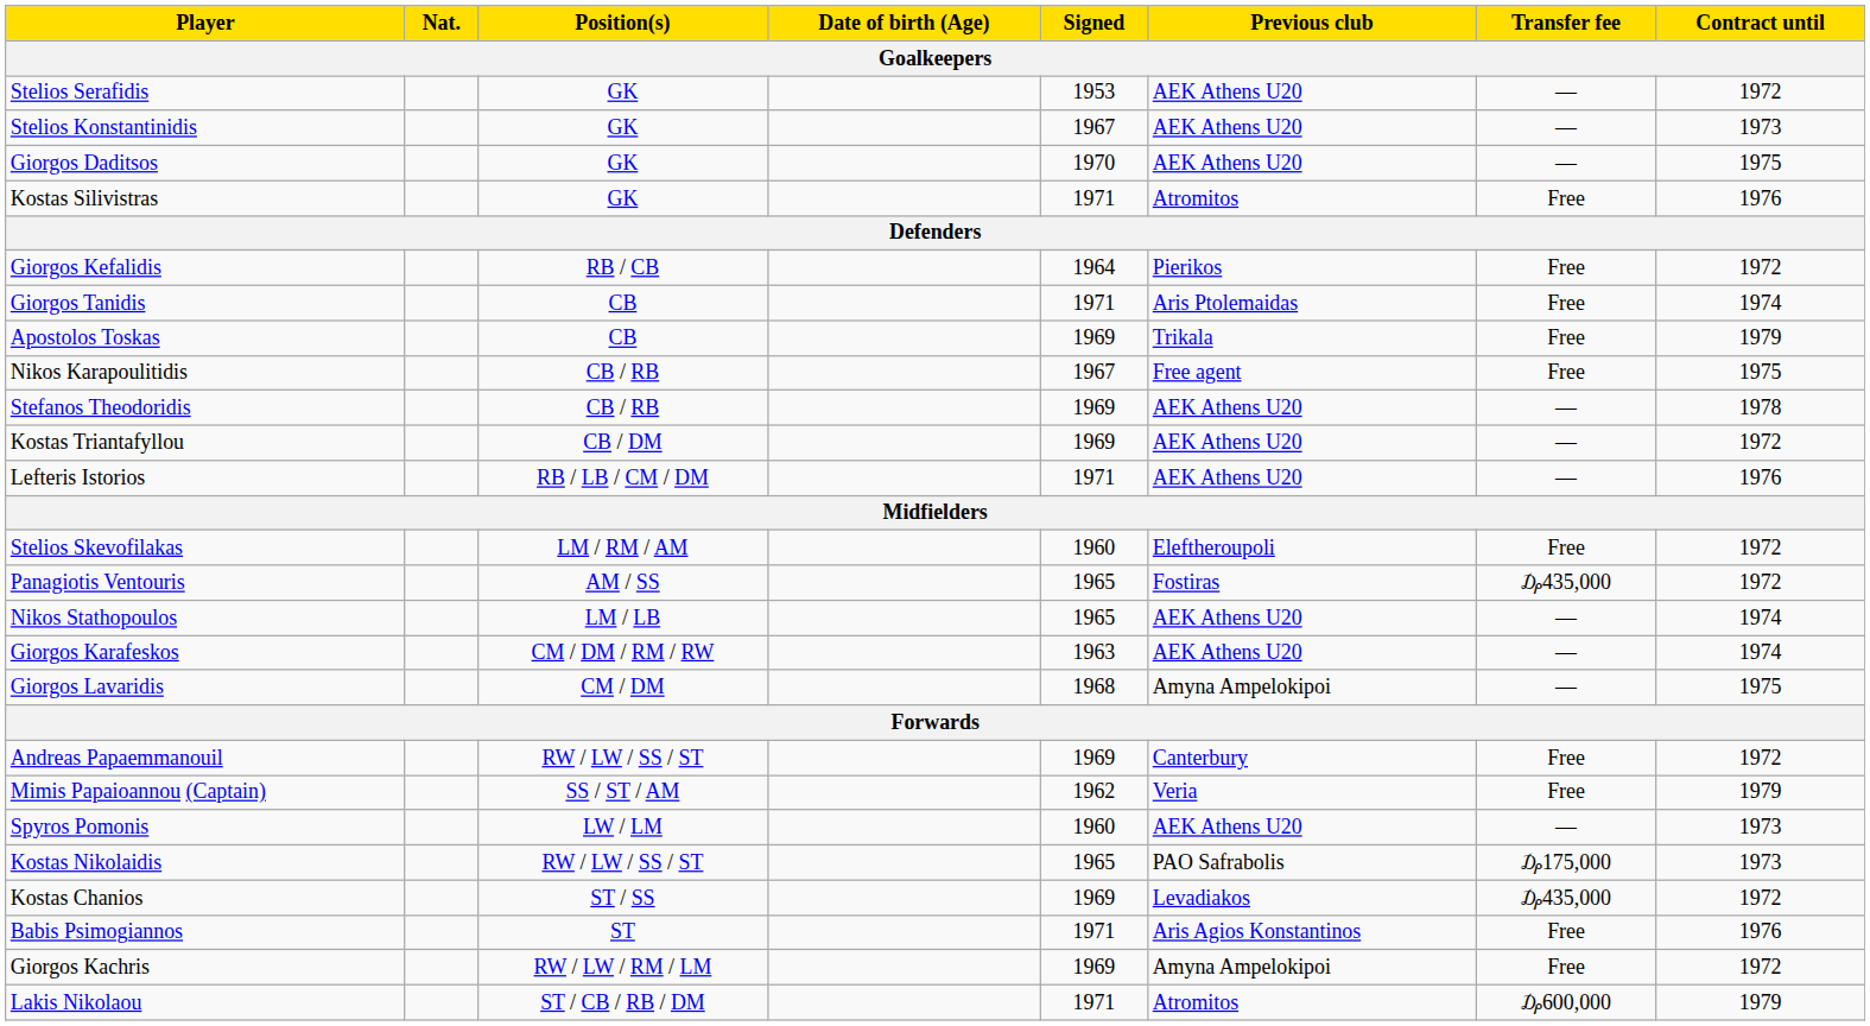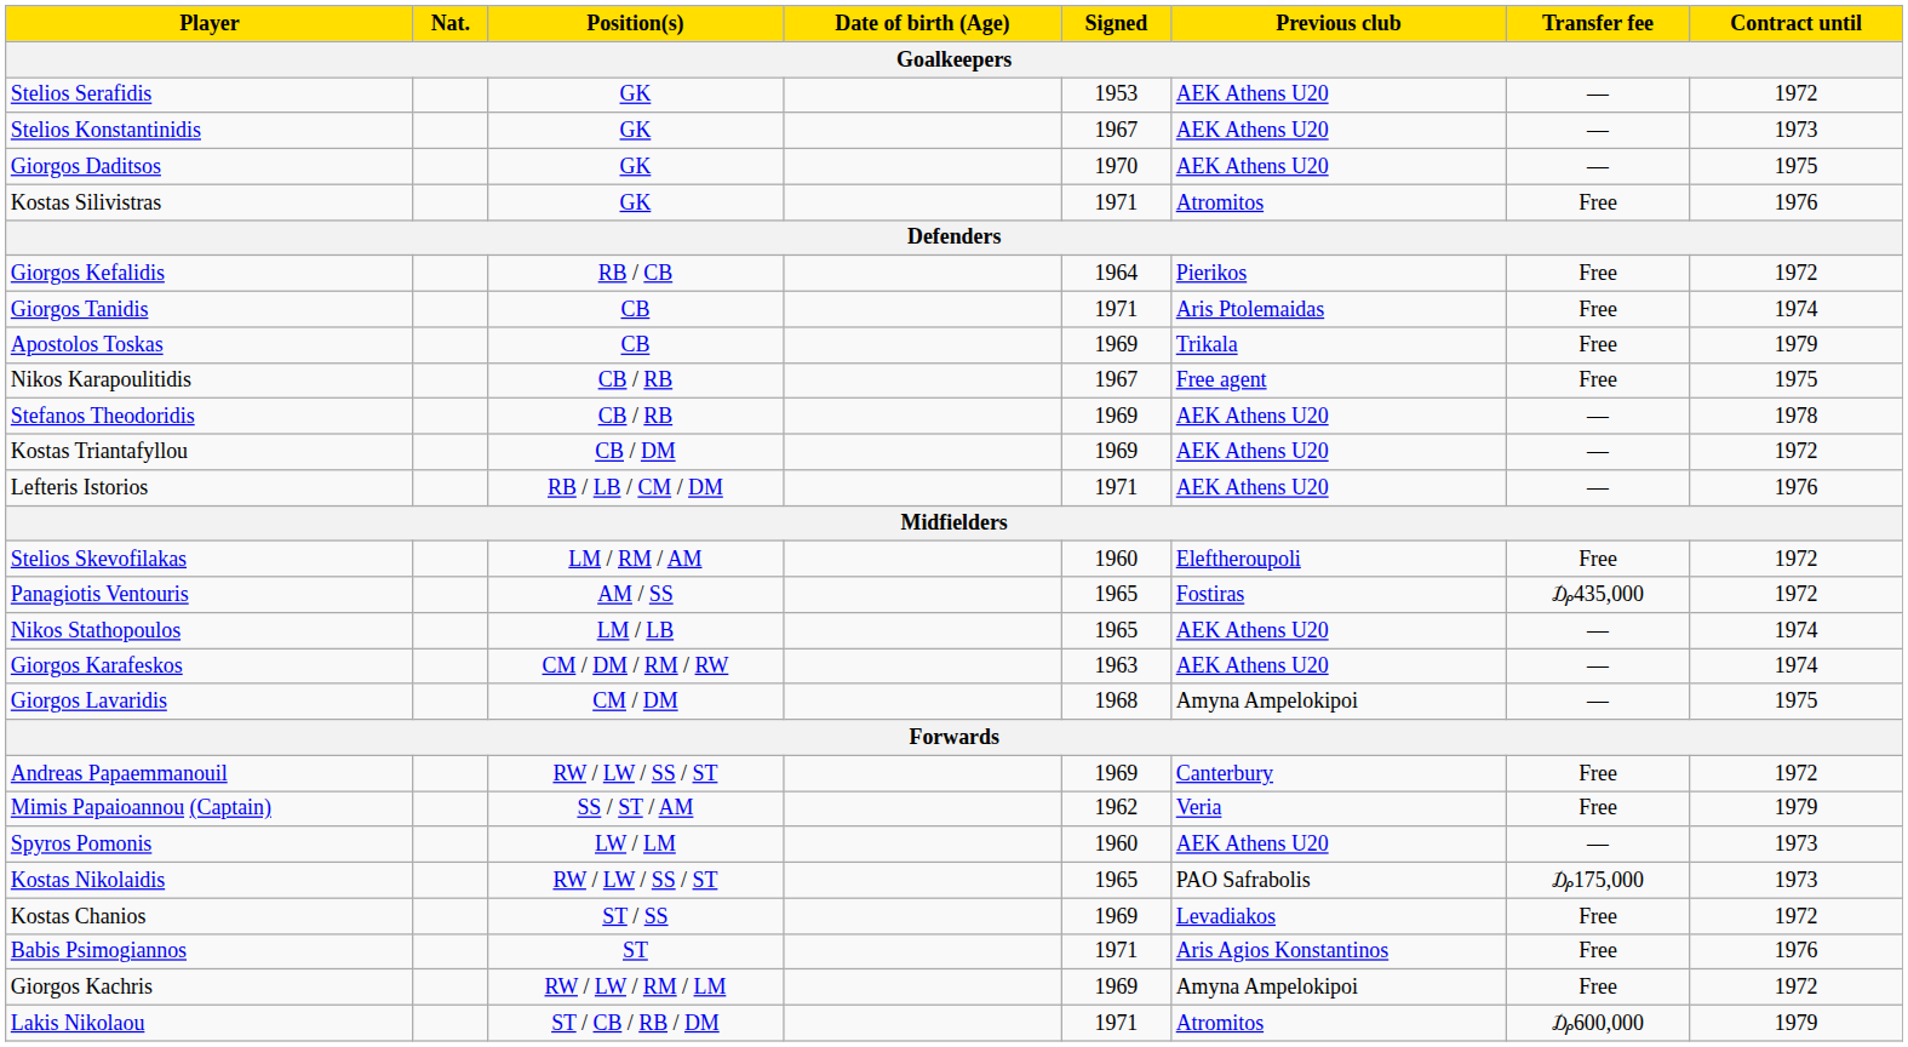Kostas Chanios | Transfer fee: ₯435,000 -> Free
